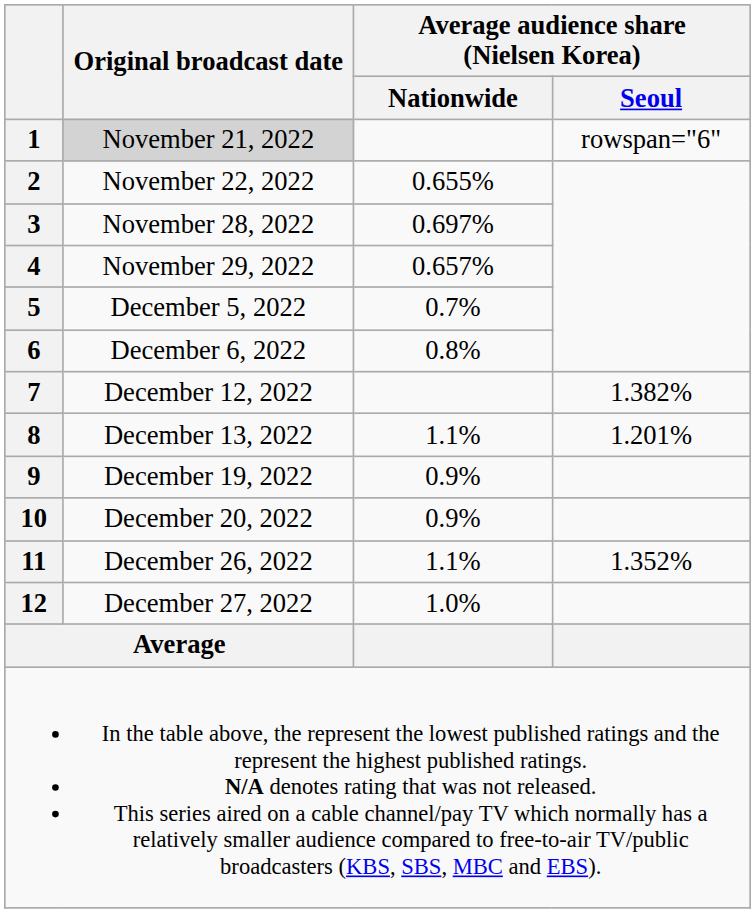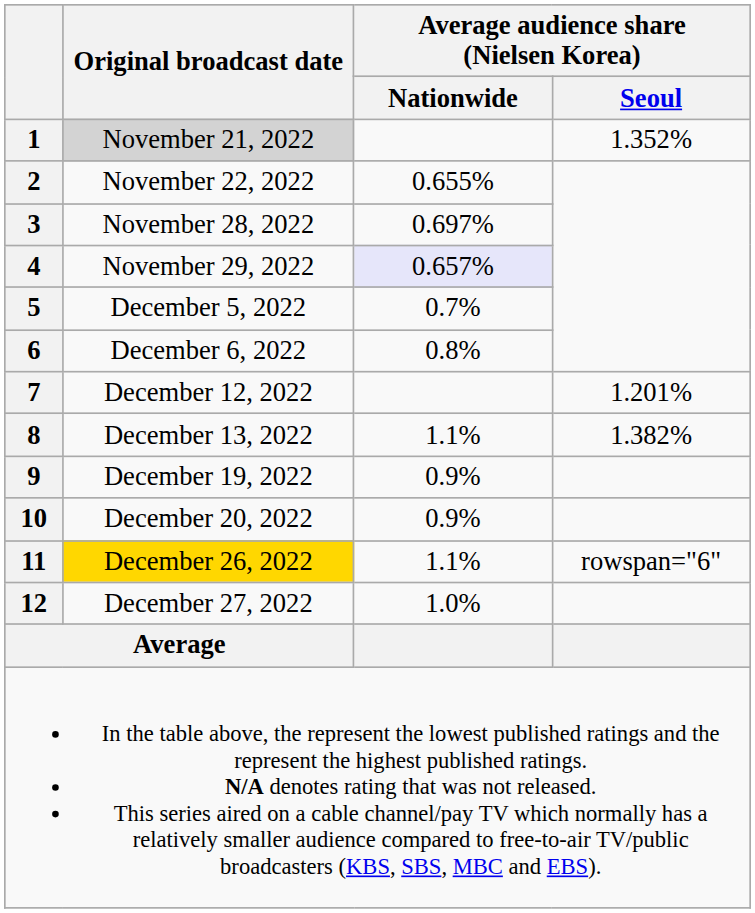1 | Average audience share (Nielsen Korea) / Seoul: rowspan="6" -> 1.352%
4 | Average audience share (Nielsen Korea) / Nationwide: no background -> lavender background
7 | Average audience share (Nielsen Korea) / Seoul: 1.382% -> 1.201%
8 | Average audience share (Nielsen Korea) / Seoul: 1.201% -> 1.382%
11 | Original broadcast date: no background -> gold background
11 | Average audience share (Nielsen Korea) / Seoul: 1.352% -> rowspan="6"
